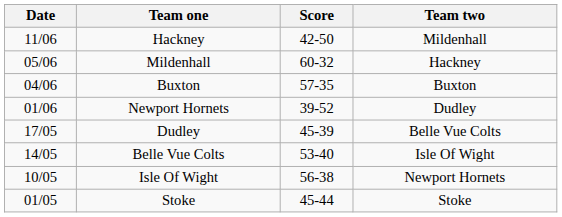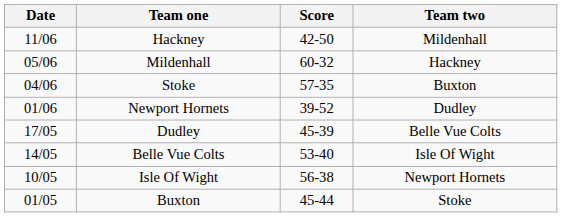row 4 | Team one: Buxton -> Stoke
row 9 | Team one: Stoke -> Buxton
